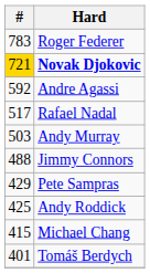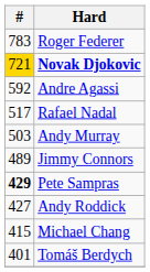Jimmy Connors | #: 488 -> 489
Pete Sampras | #: normal -> bold
Andy Roddick | #: 425 -> 427
